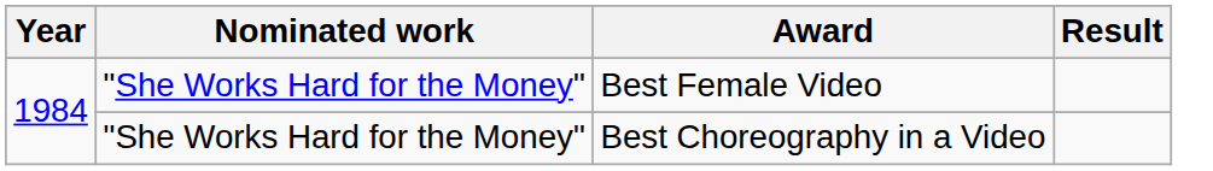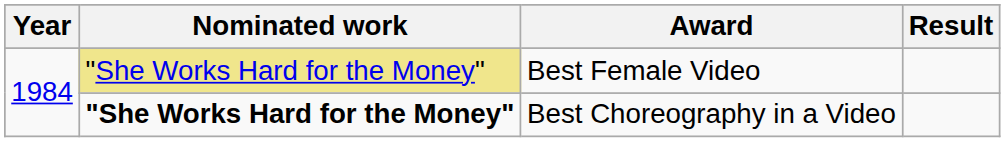Best Female Video | Nominated work: no background -> khaki background
Best Choreography in a Video | Nominated work: normal -> bold
